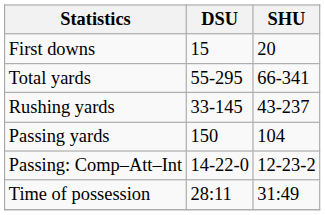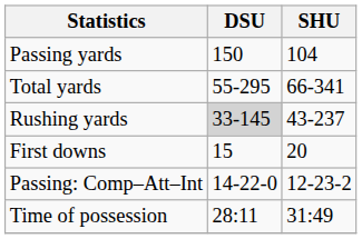rows swapped: First downs <-> Passing yards
Rushing yards | DSU: no background -> lightgrey background
